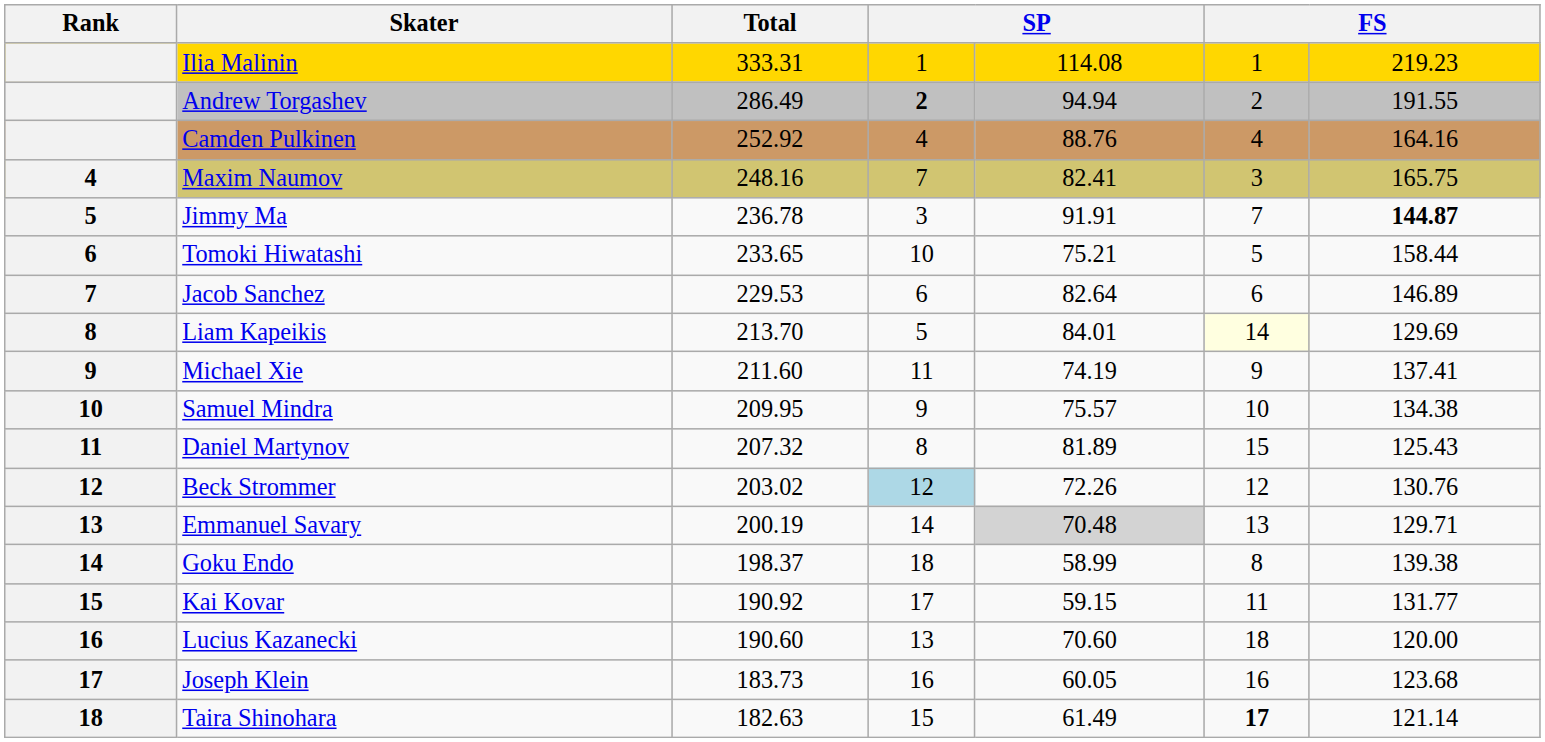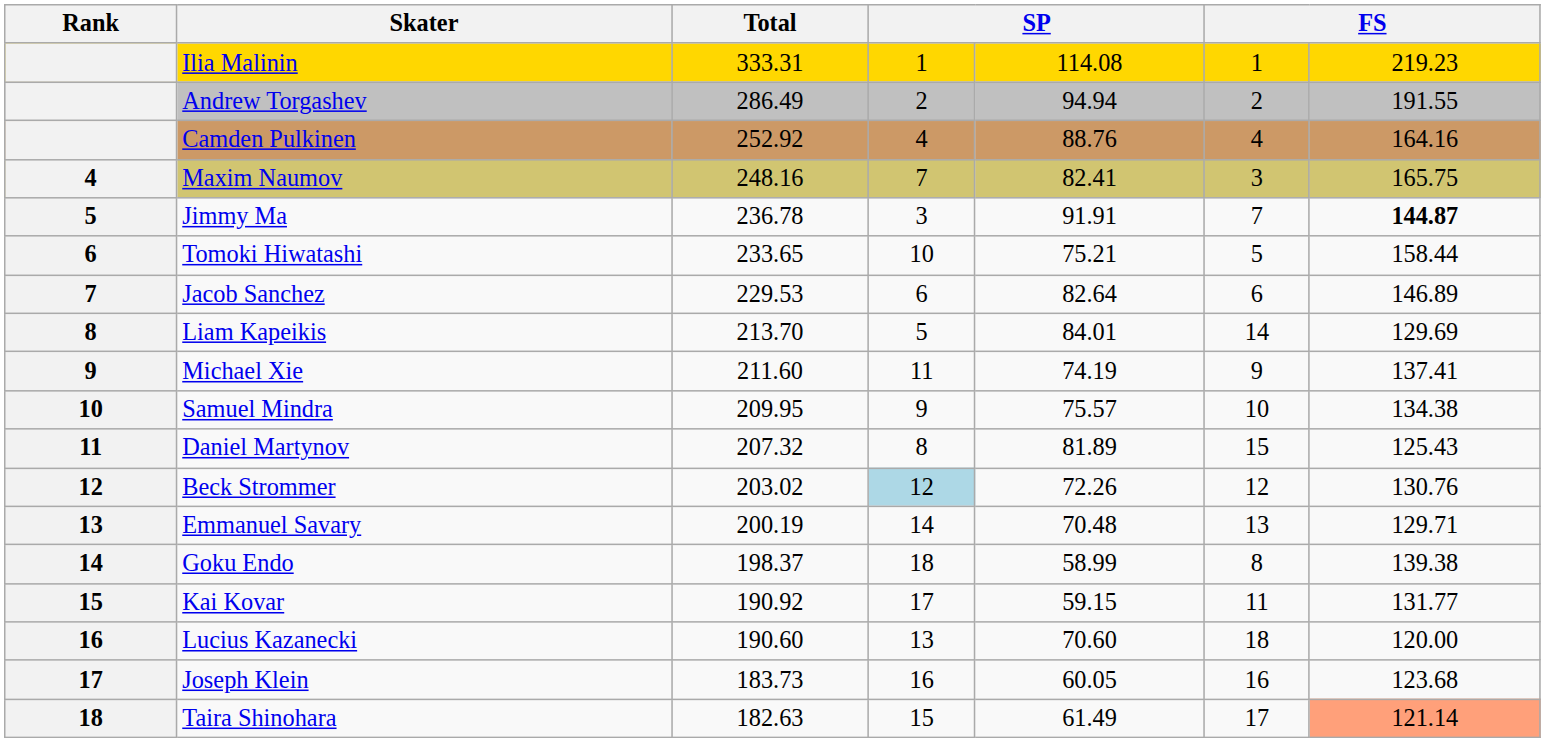Andrew Torgashev | column 4: bold -> normal
Liam Kapeikis | column 6: lightyellow background -> no background
Emmanuel Savary | column 5: lightgrey background -> no background
Taira Shinohara | column 6: bold -> normal
Taira Shinohara | column 7: no background -> lightsalmon background
